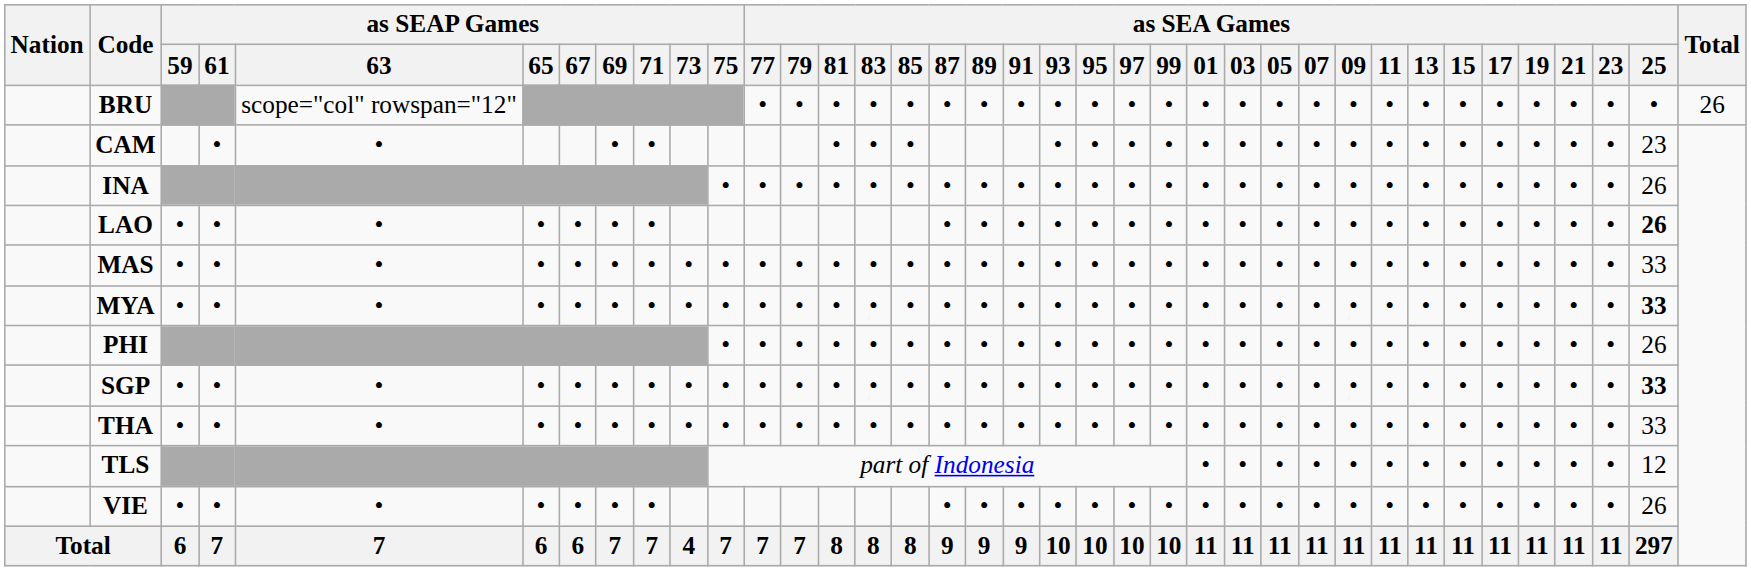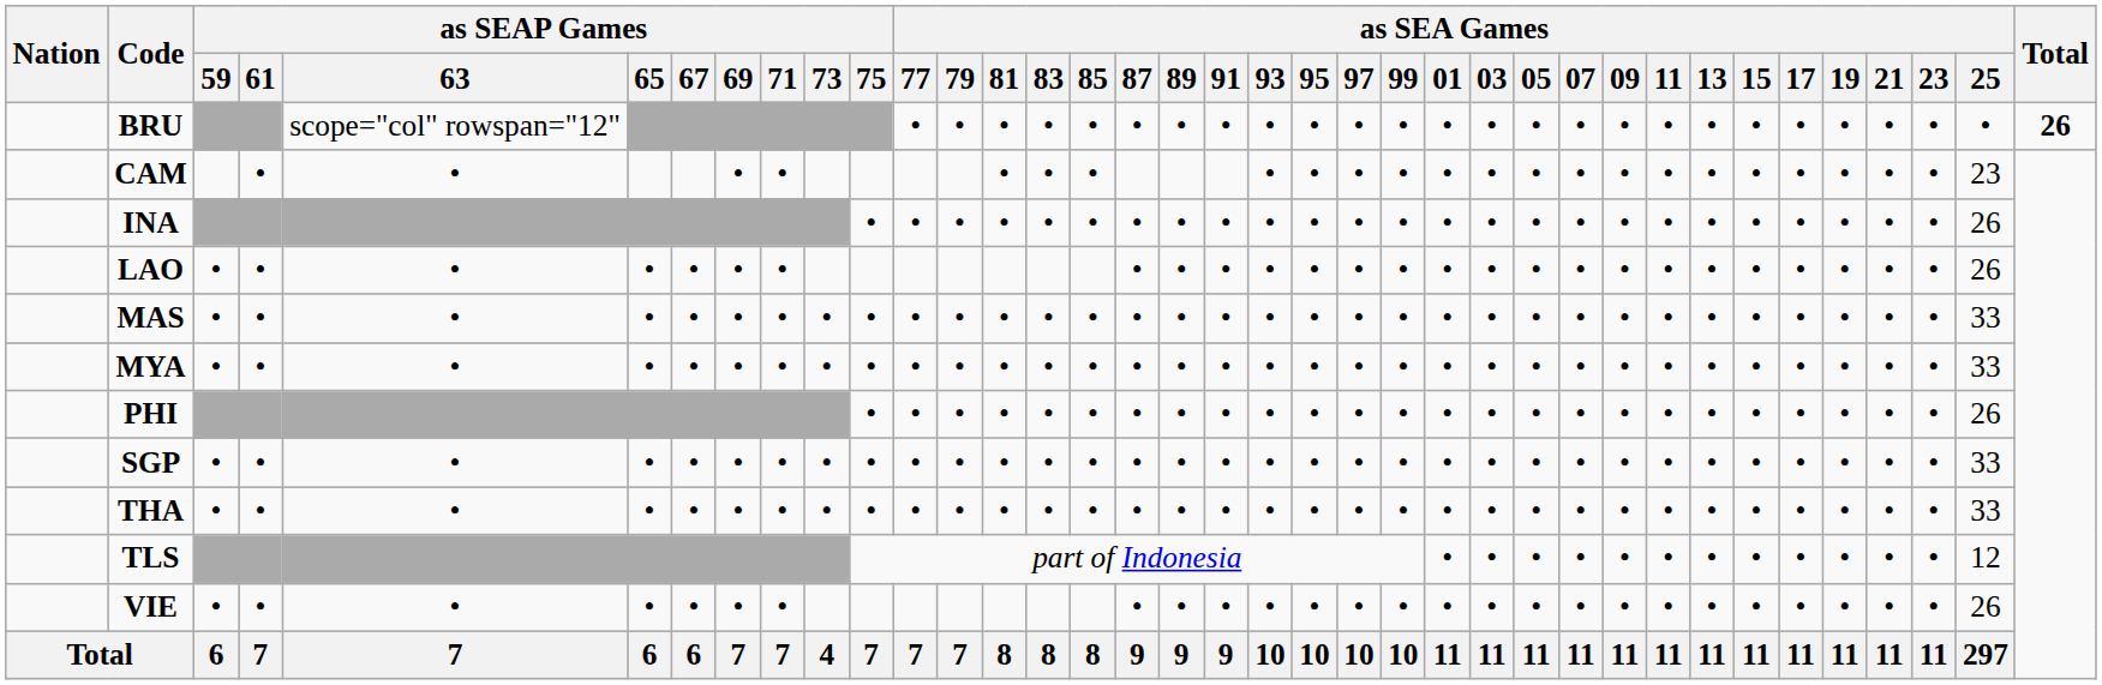BRU | Total: normal -> bold
LAO | as SEA Games / 25: bold -> normal
MYA | as SEA Games / 25: bold -> normal
SGP | as SEA Games / 25: bold -> normal
